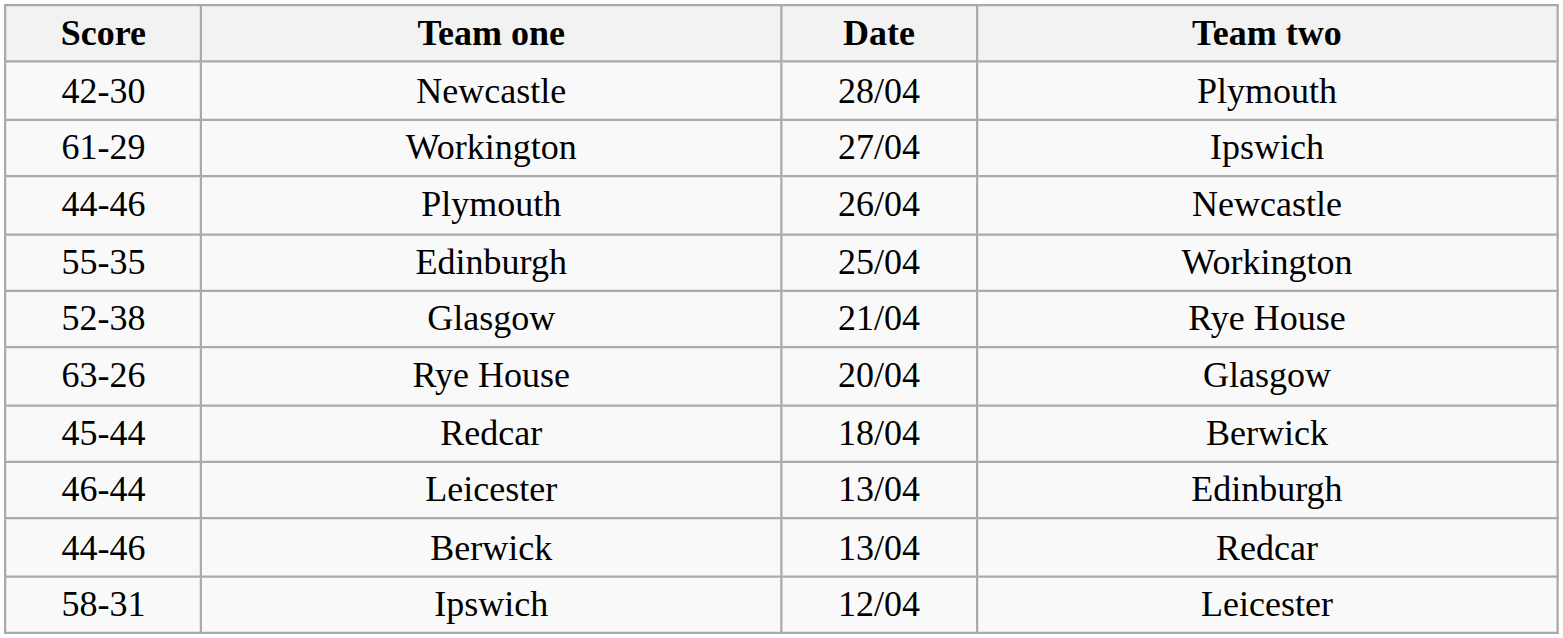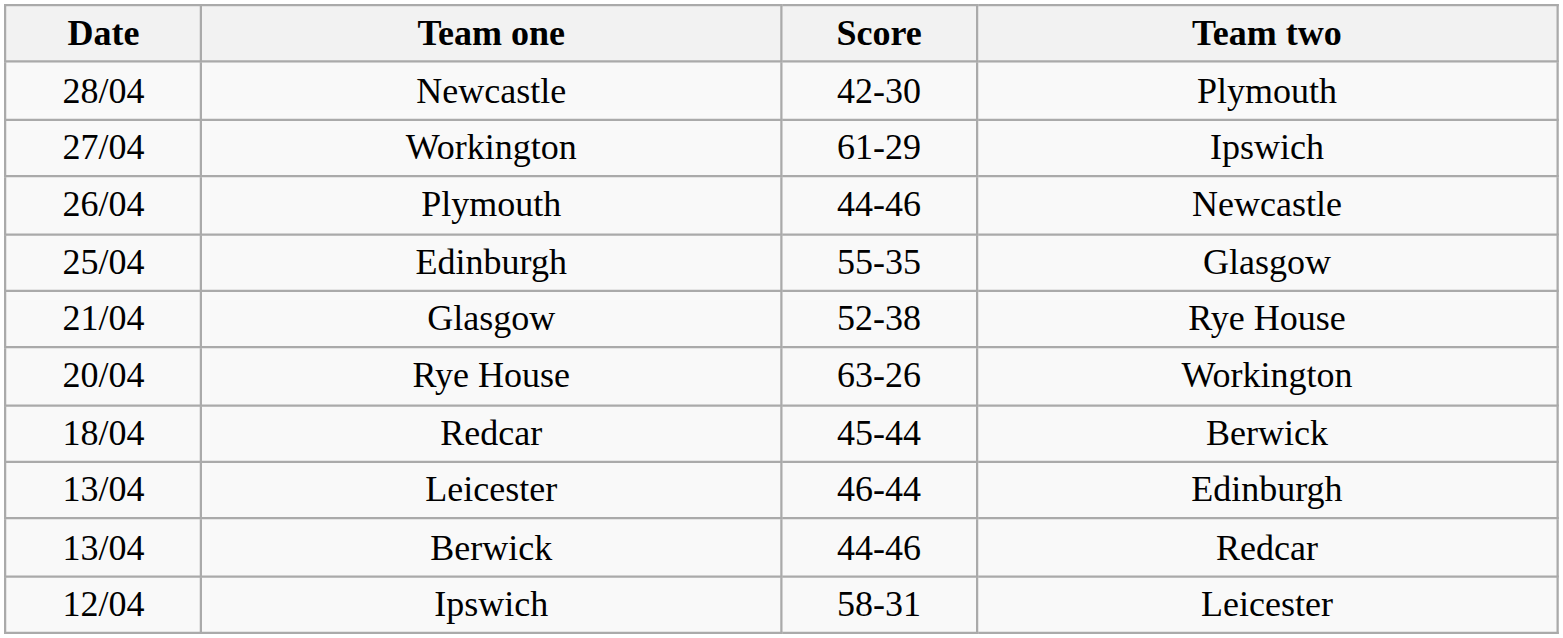columns swapped: Date <-> Score
row 5 | Team two: Workington -> Glasgow
row 7 | Team two: Glasgow -> Workington
